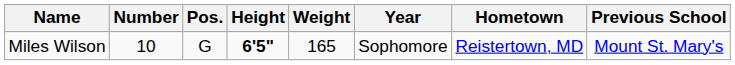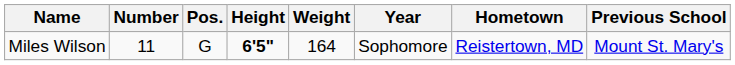Miles Wilson | Number: 10 -> 11
Miles Wilson | Weight: 165 -> 164
